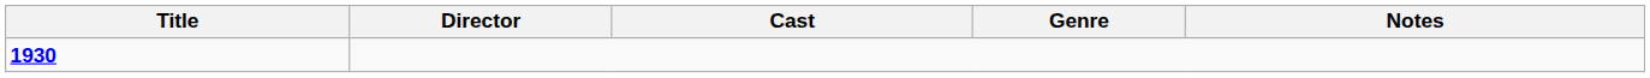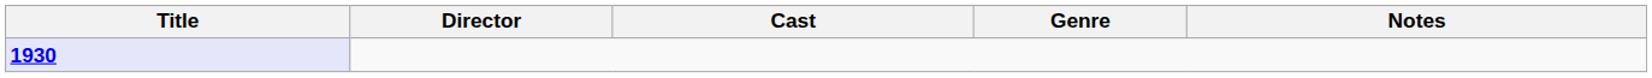1930 | Title: no background -> lavender background
